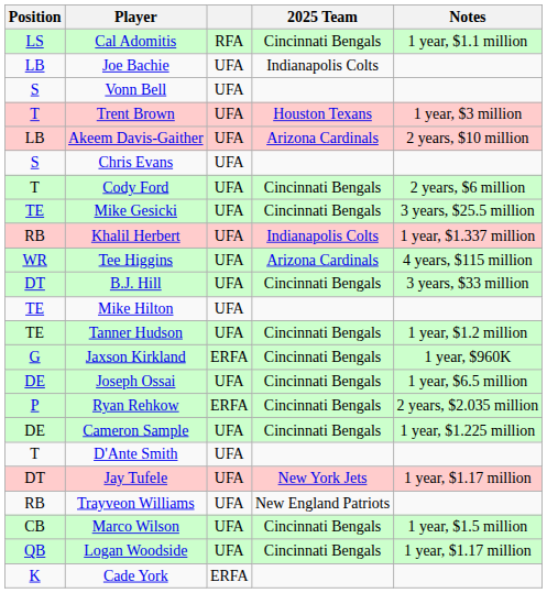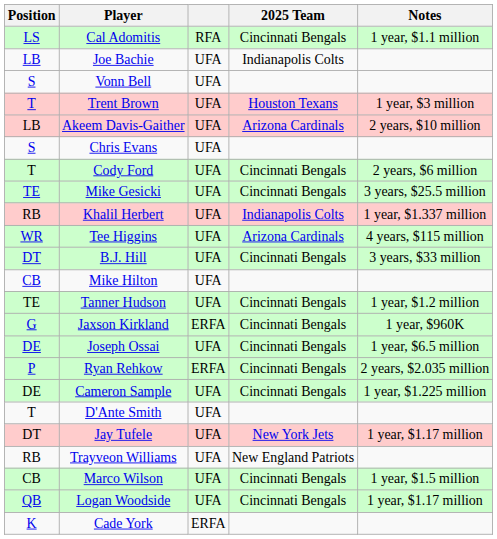Mike Hilton | Position: TE -> CB
